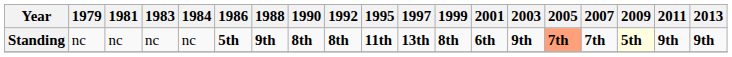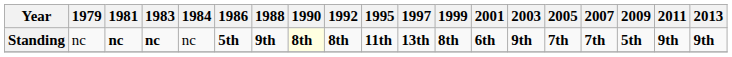Standing | 1981: normal -> bold
Standing | 1983: normal -> bold
Standing | 1990: no background -> lightyellow background
Standing | 2005: lightsalmon background -> no background
Standing | 2009: lightyellow background -> no background
